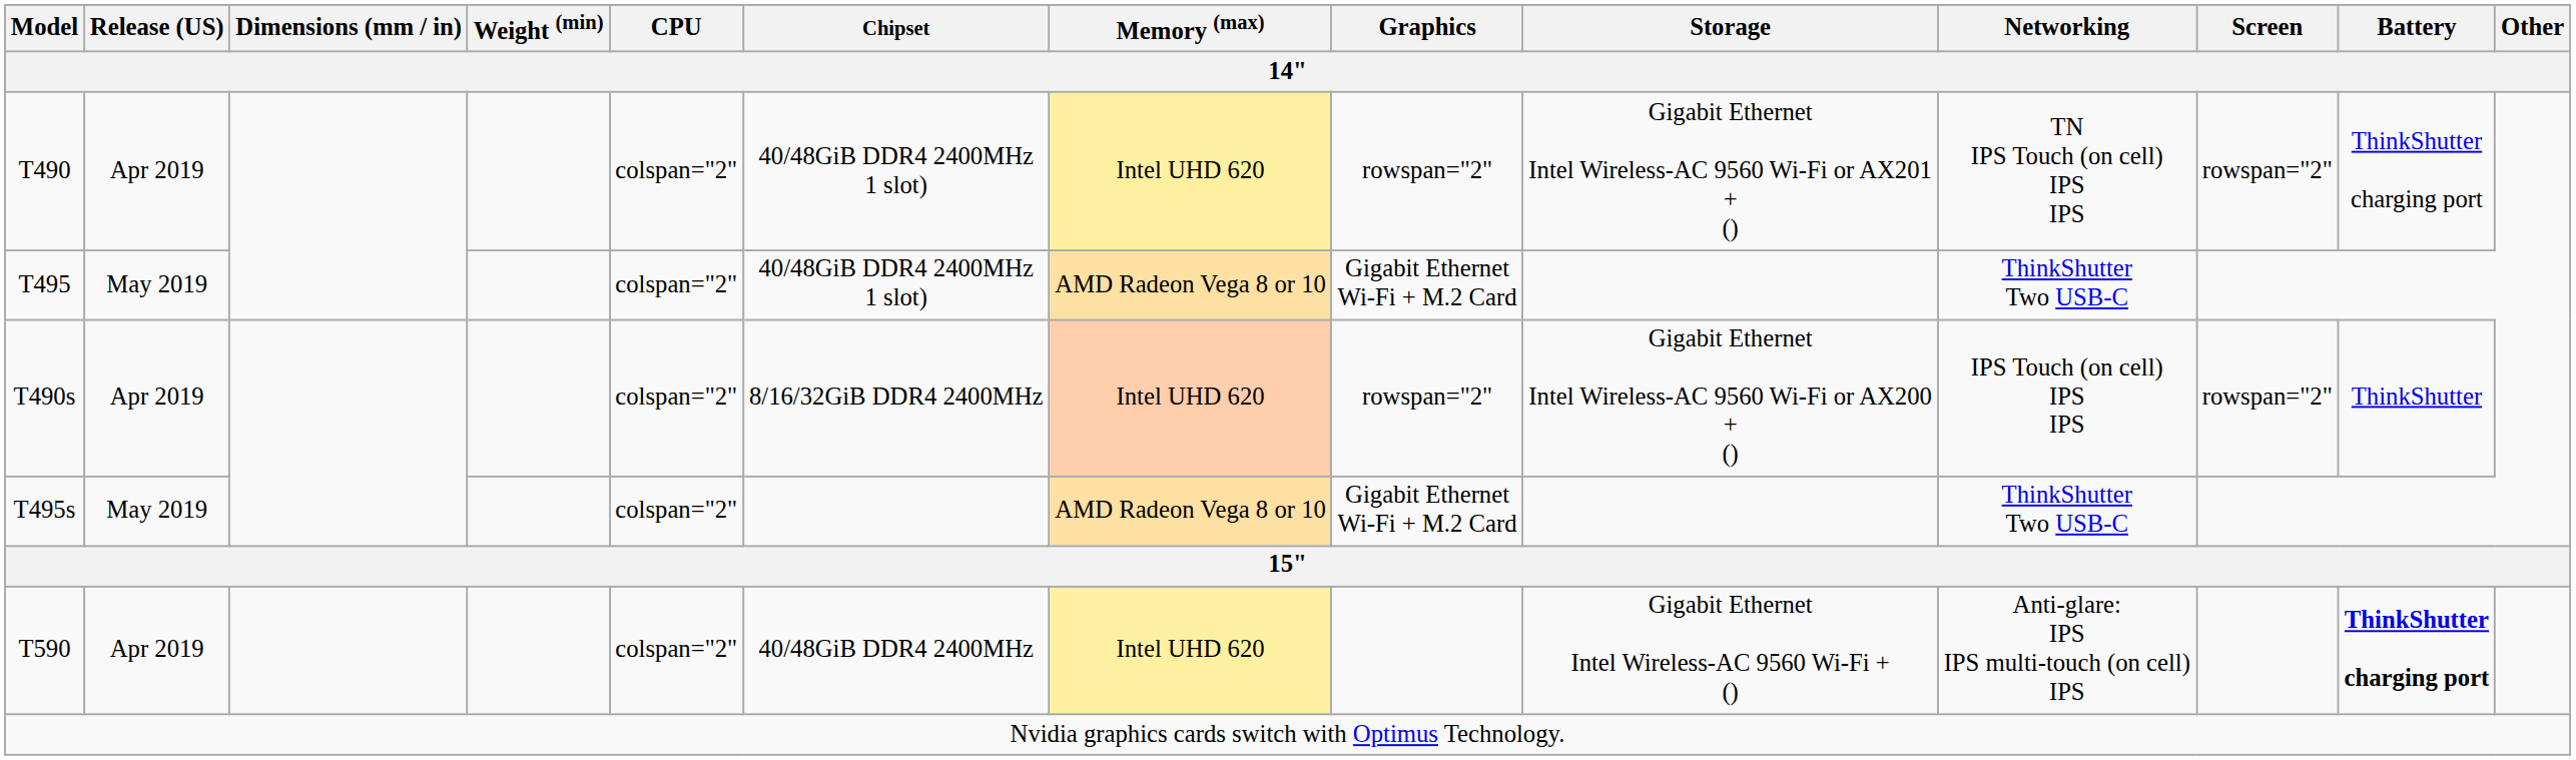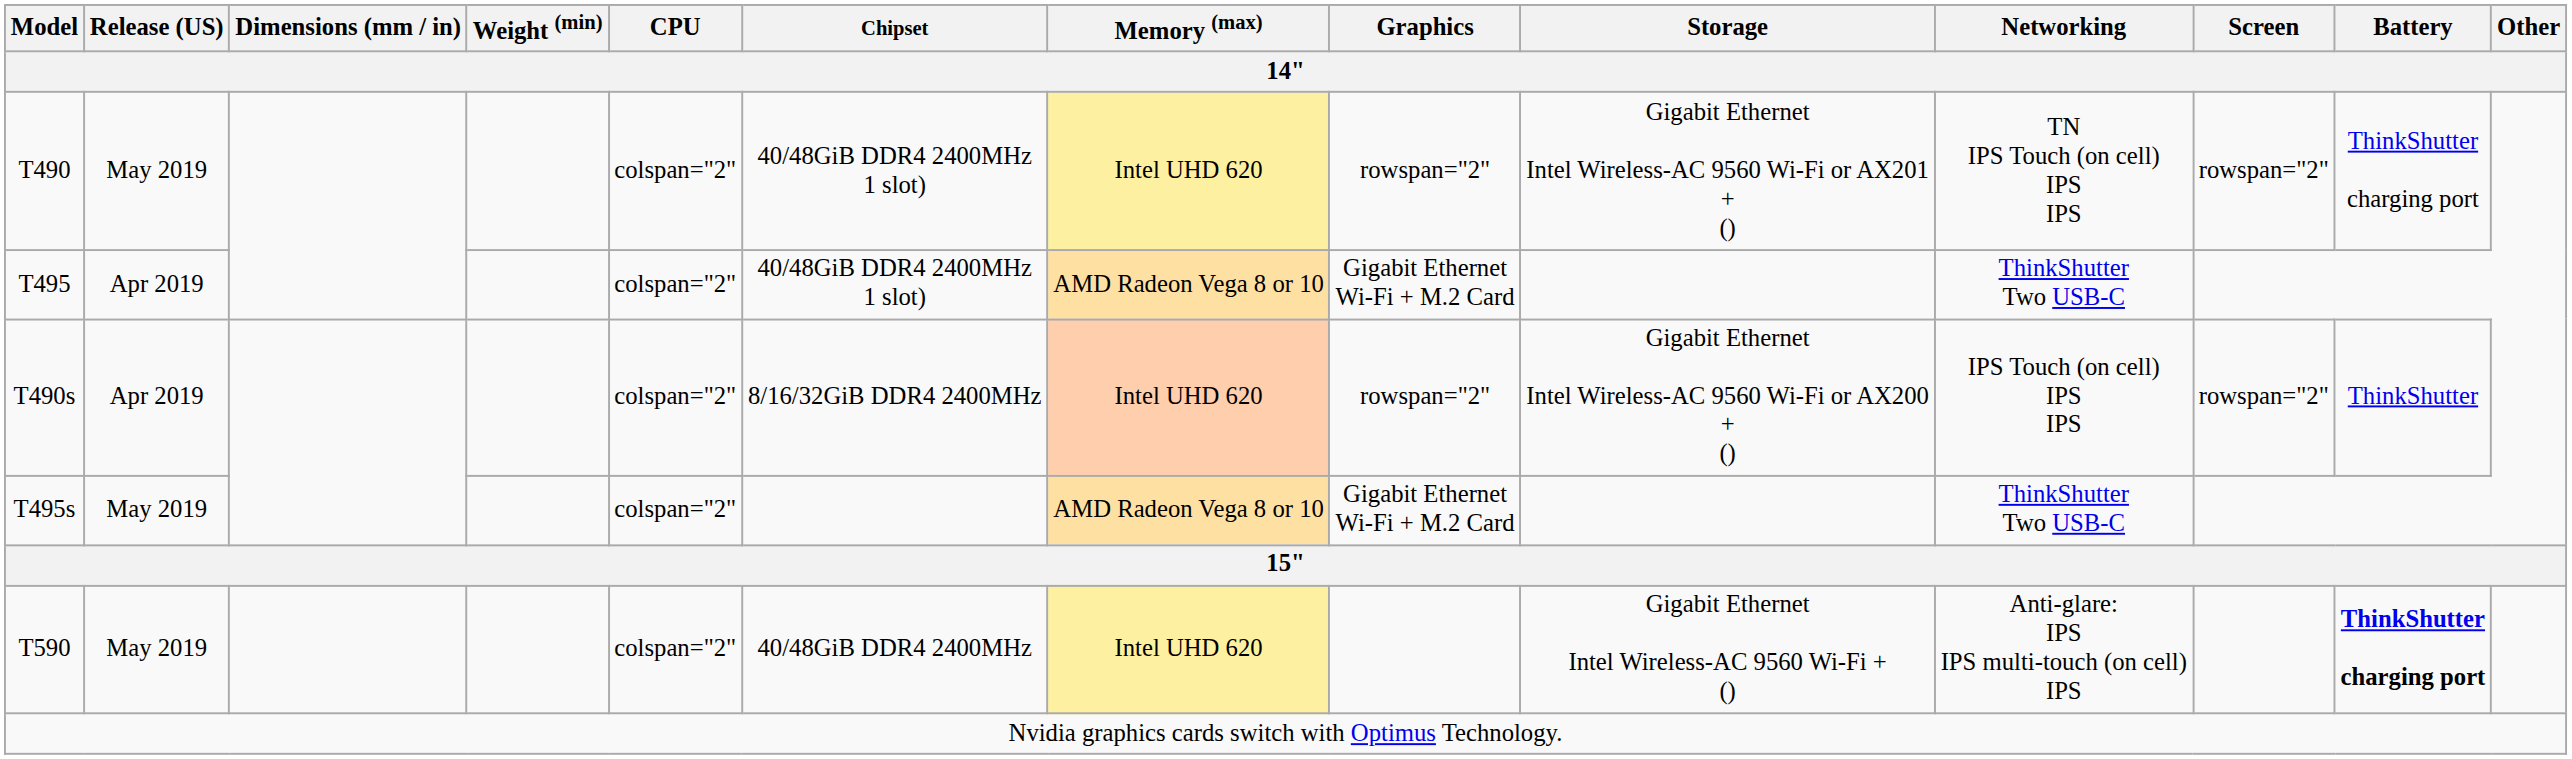T490 | Release (US): Apr 2019 -> May 2019
T495 | Release (US): May 2019 -> Apr 2019
T590 | Release (US): Apr 2019 -> May 2019
